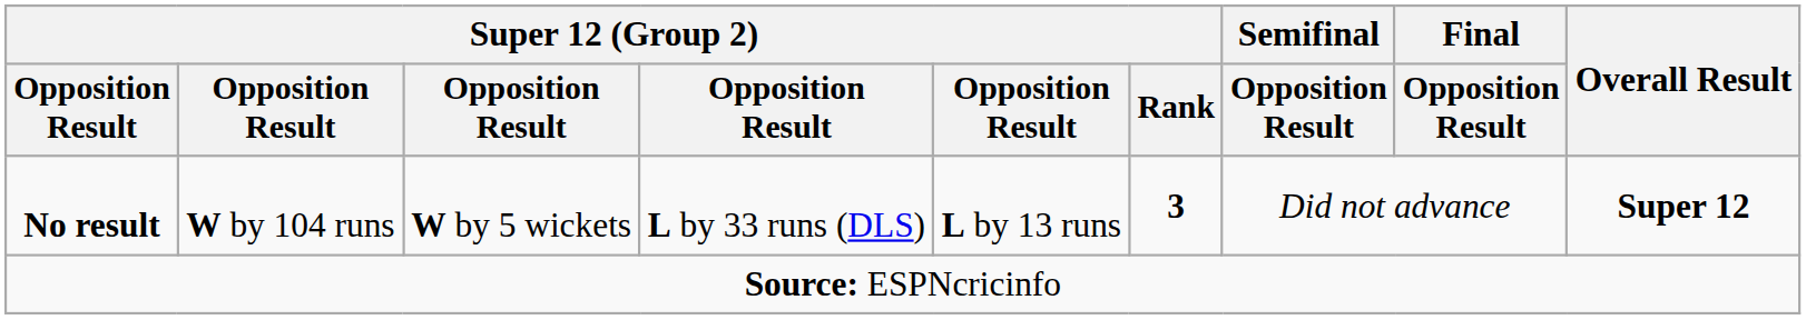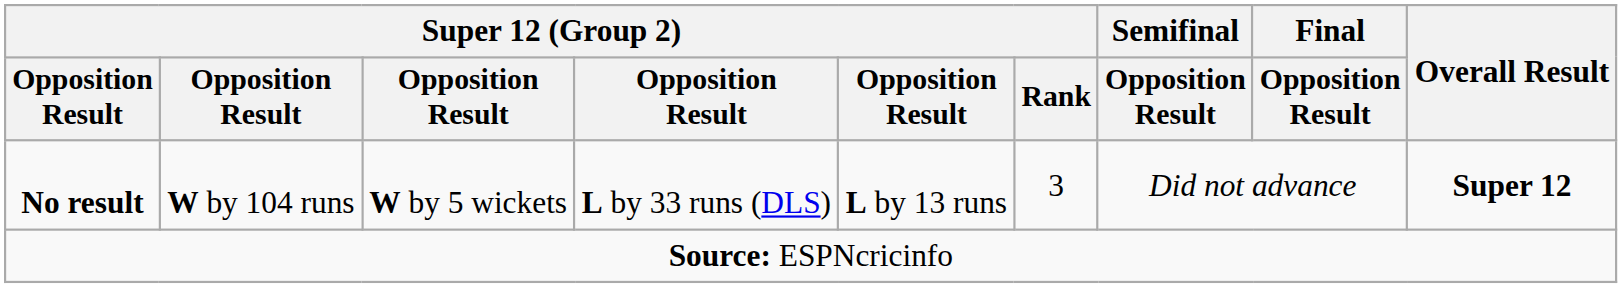No result | Super 12 (Group 2) / Rank: bold -> normal
